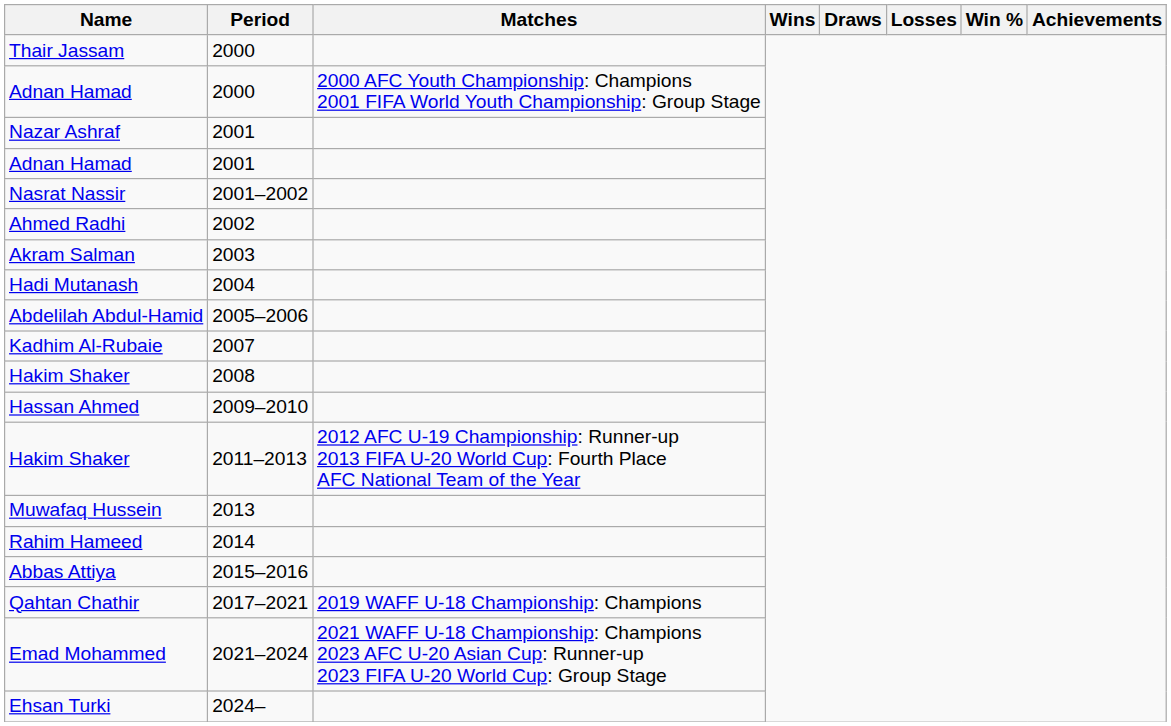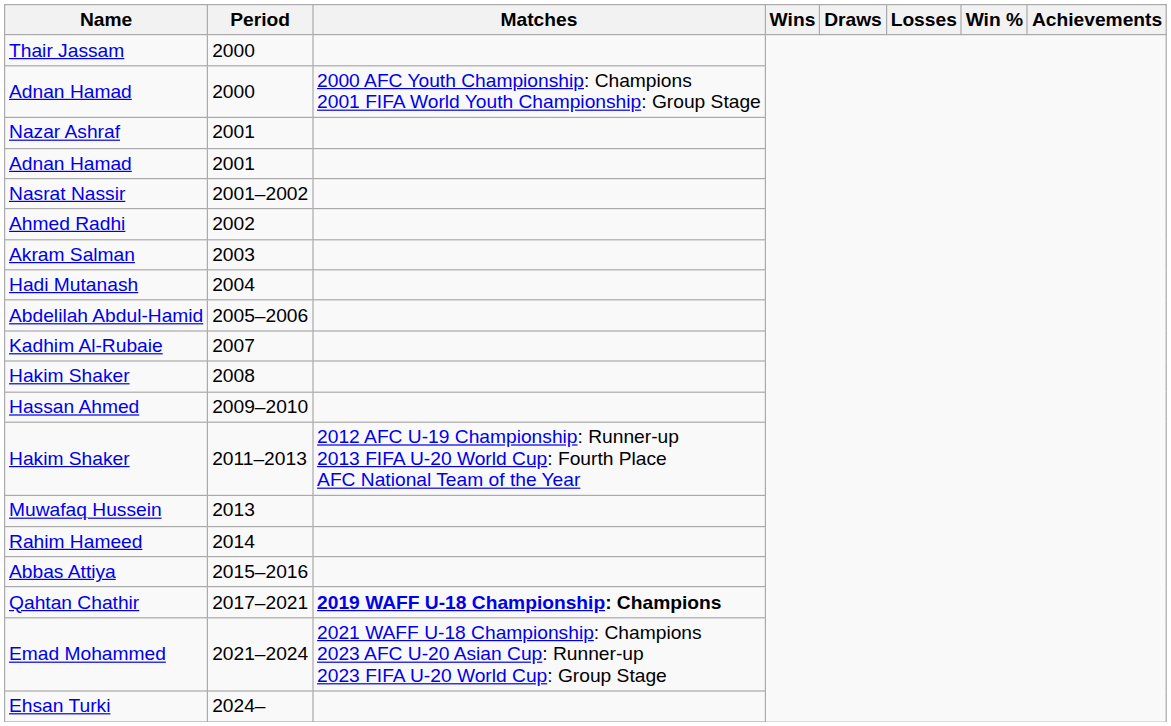Qahtan Chathir | Matches: normal -> bold
